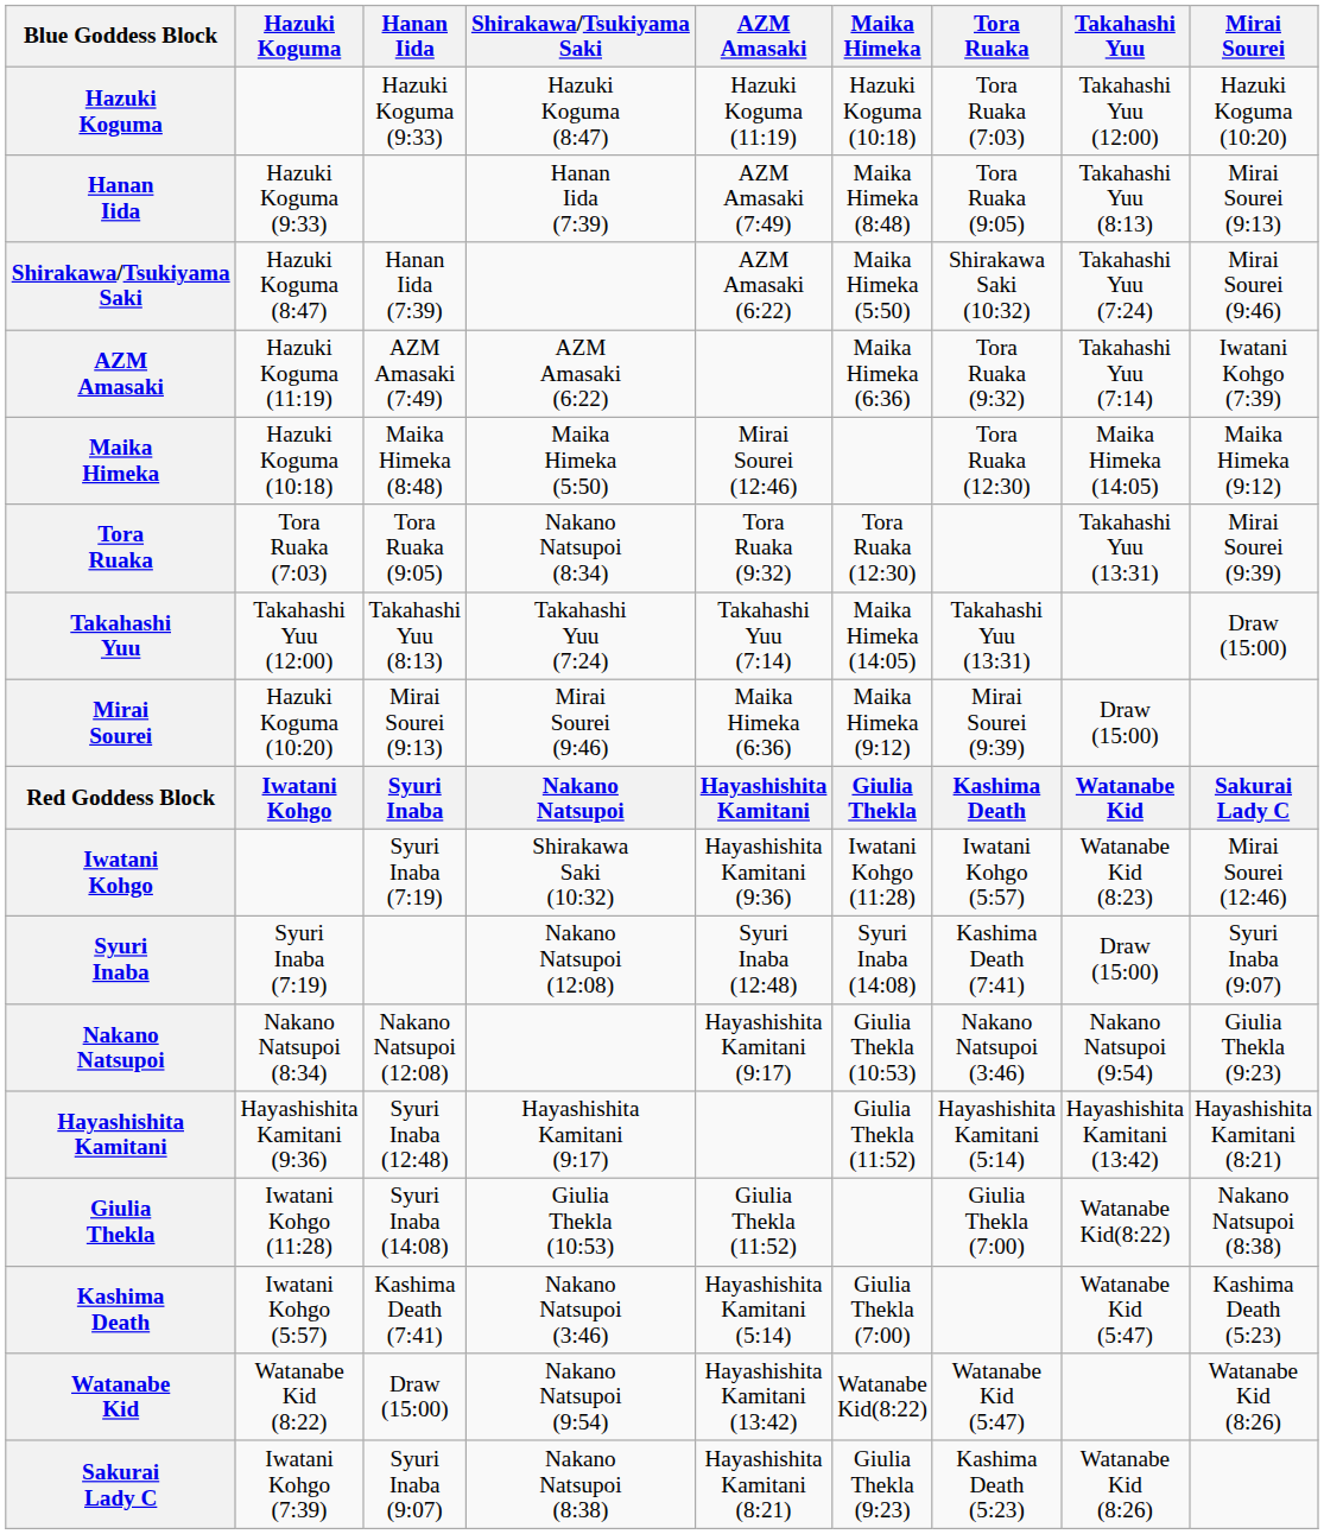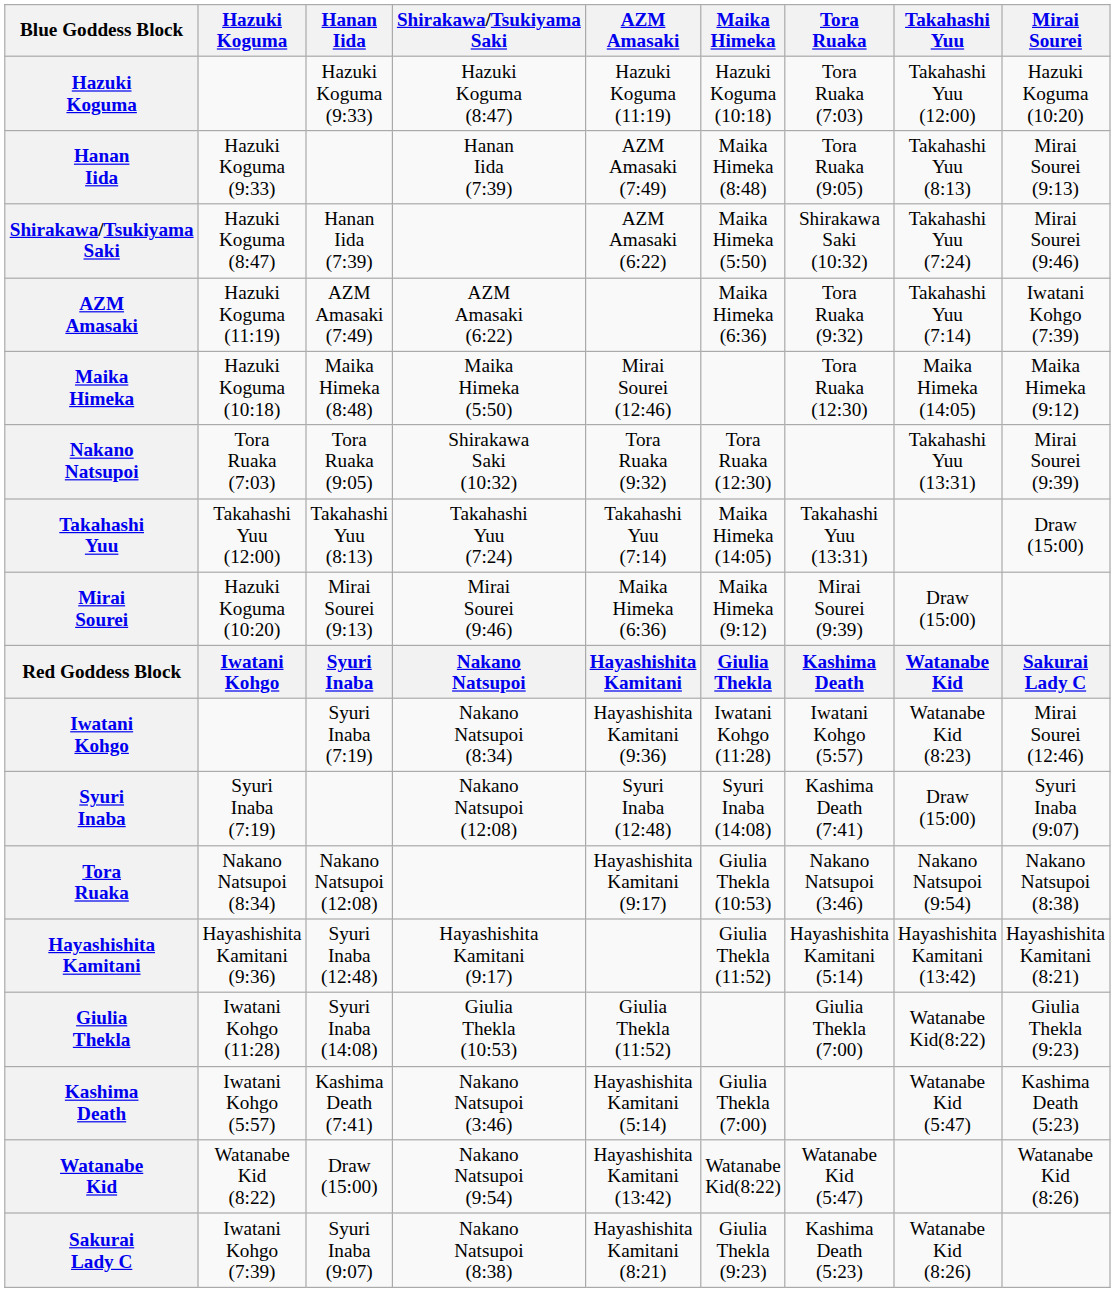row 7 | Blue Goddess Block: Tora Ruaka -> Nakano Natsupoi
row 7 | Shirakawa/Tsukiyama Saki: Nakano Natsupoi (8:34) -> Shirakawa Saki (10:32)
row 11 | Shirakawa/Tsukiyama Saki: Shirakawa Saki (10:32) -> Nakano Natsupoi (8:34)
row 13 | Blue Goddess Block: Nakano Natsupoi -> Tora Ruaka
row 13 | Mirai Sourei: Giulia Thekla (9:23) -> Nakano Natsupoi (8:38)
row 15 | Mirai Sourei: Nakano Natsupoi (8:38) -> Giulia Thekla (9:23)
